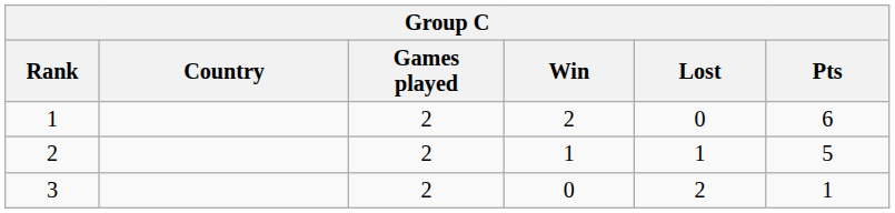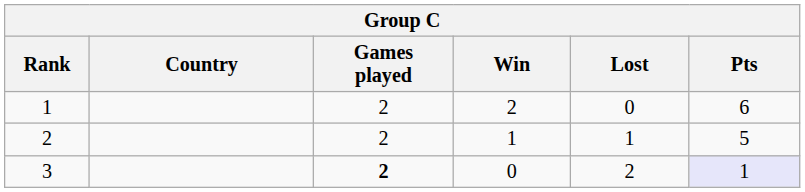3 | Games played: normal -> bold
3 | Pts: no background -> lavender background
